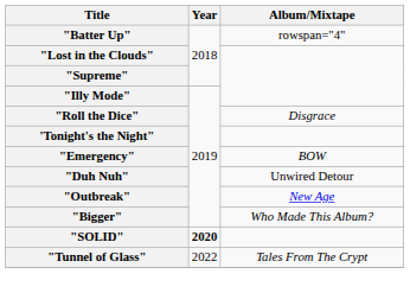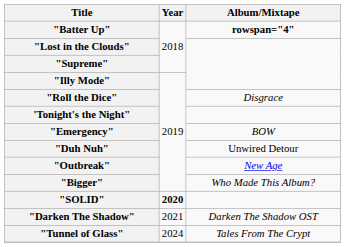"Batter Up" | Album/Mixtape: normal -> bold
+ row: "Darken The Shadow" | 2021 | Darken The Shadow OST
"Tunnel of Glass" | Year: 2022 -> 2024
